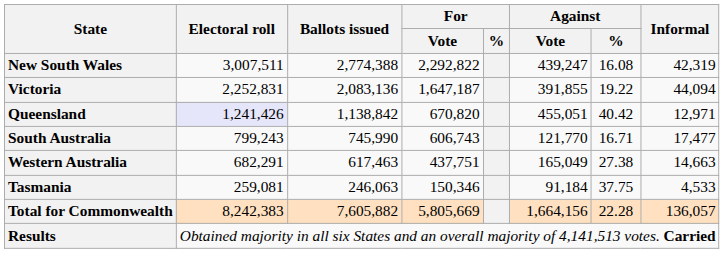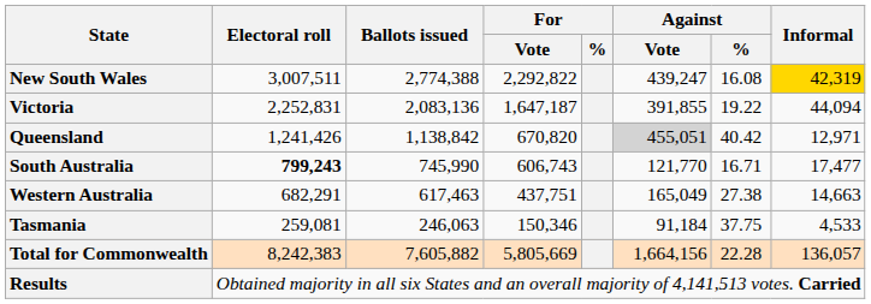New South Wales | Informal: no background -> gold background
Queensland | Electoral roll: lavender background -> no background
Queensland | Against / Vote: no background -> lightgrey background
South Australia | Electoral roll: normal -> bold
